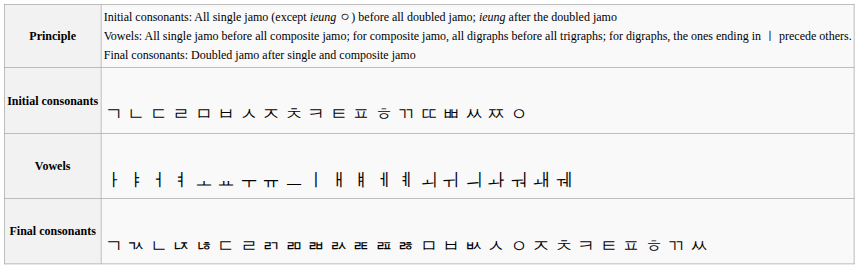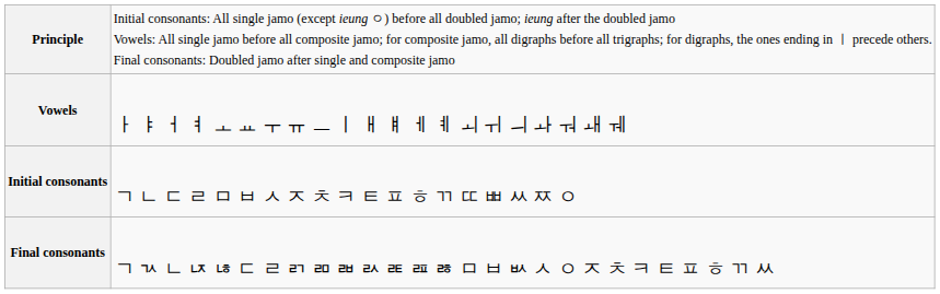rows swapped: Initial consonants <-> Vowels
